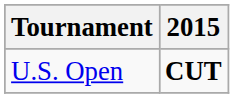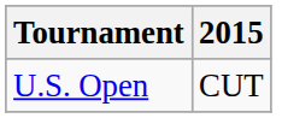U.S. Open | 2015: bold -> normal
